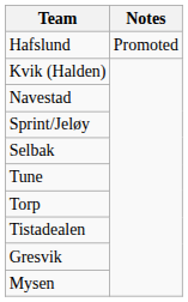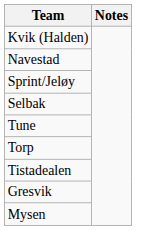- row: Hafslund | Promoted
